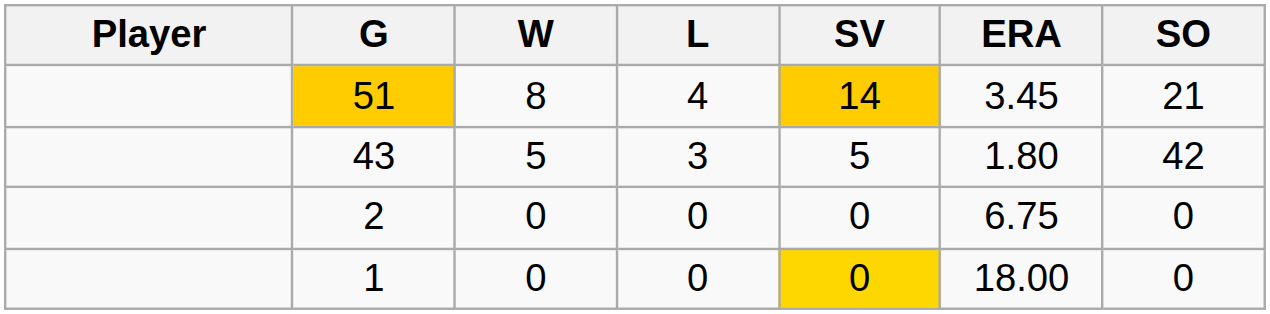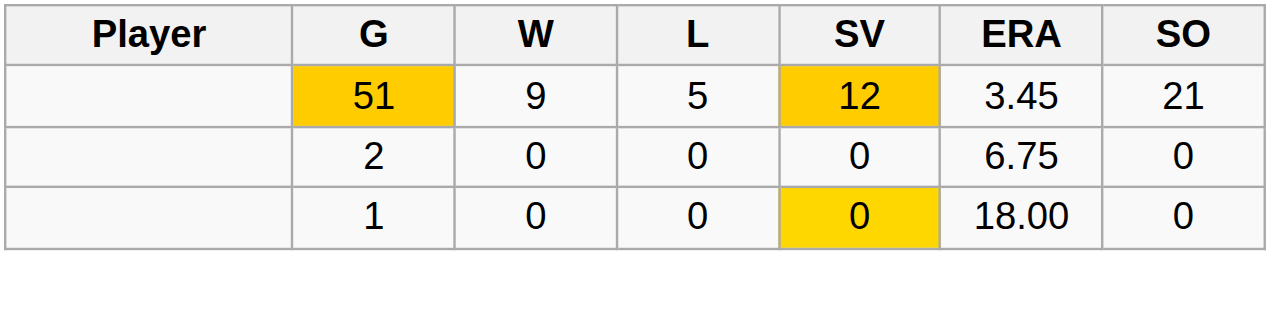51 | W: 8 -> 9
51 | L: 4 -> 5
51 | SV: 14 -> 12
- row: 43 | 5 | 3 | 5 | 1.80 | 42
